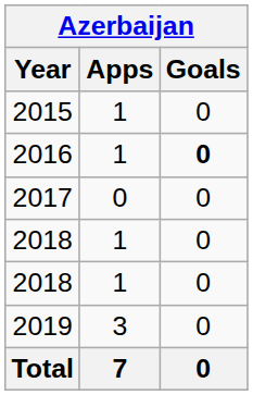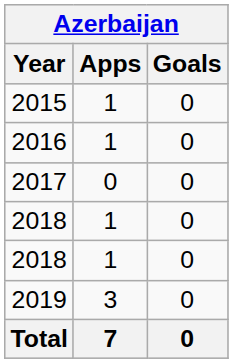2016 | Goals: bold -> normal
